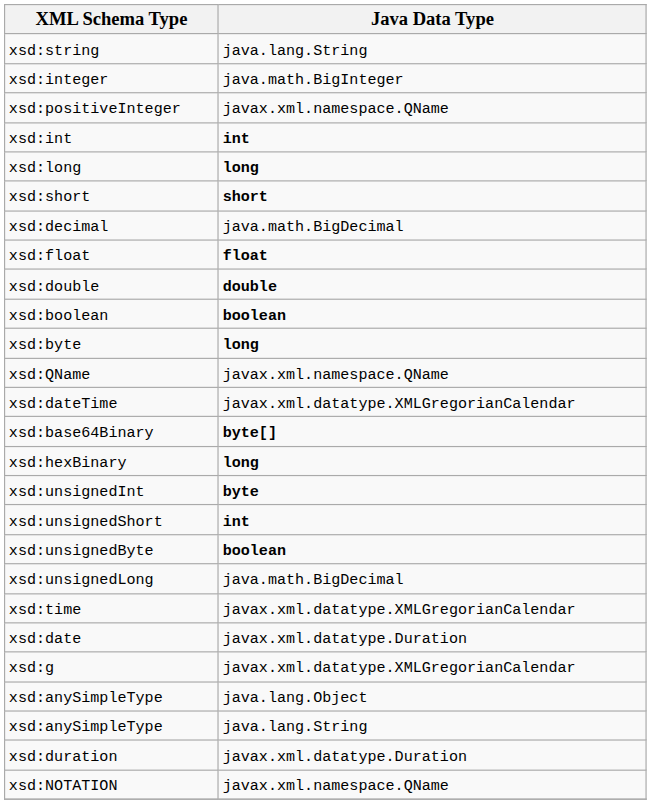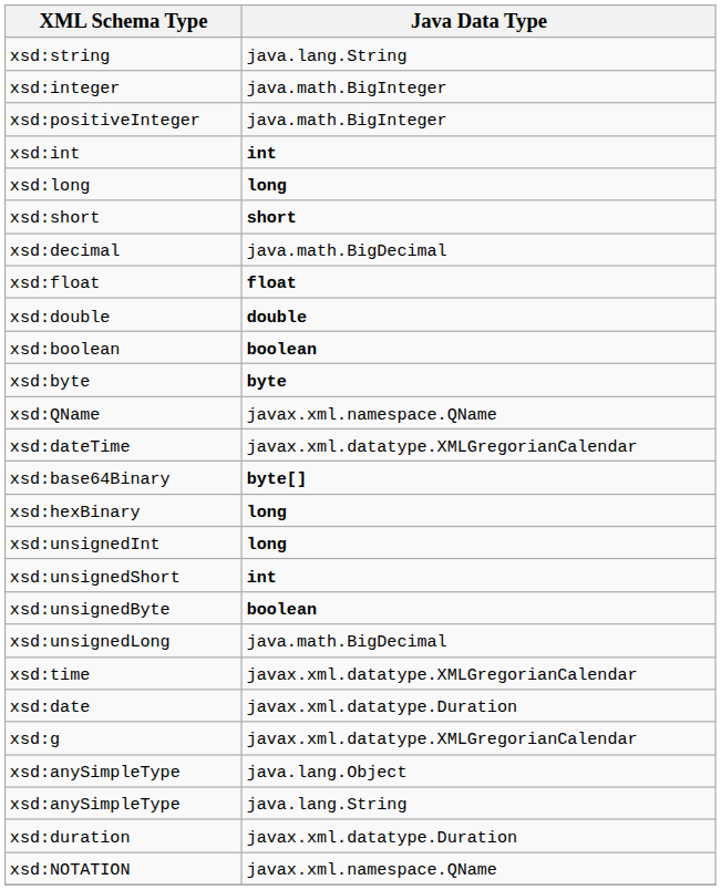row 4 | Java Data Type: javax.xml.namespace.QName -> java.math.BigInteger
row 12 | Java Data Type: long -> byte
row 17 | Java Data Type: byte -> long
